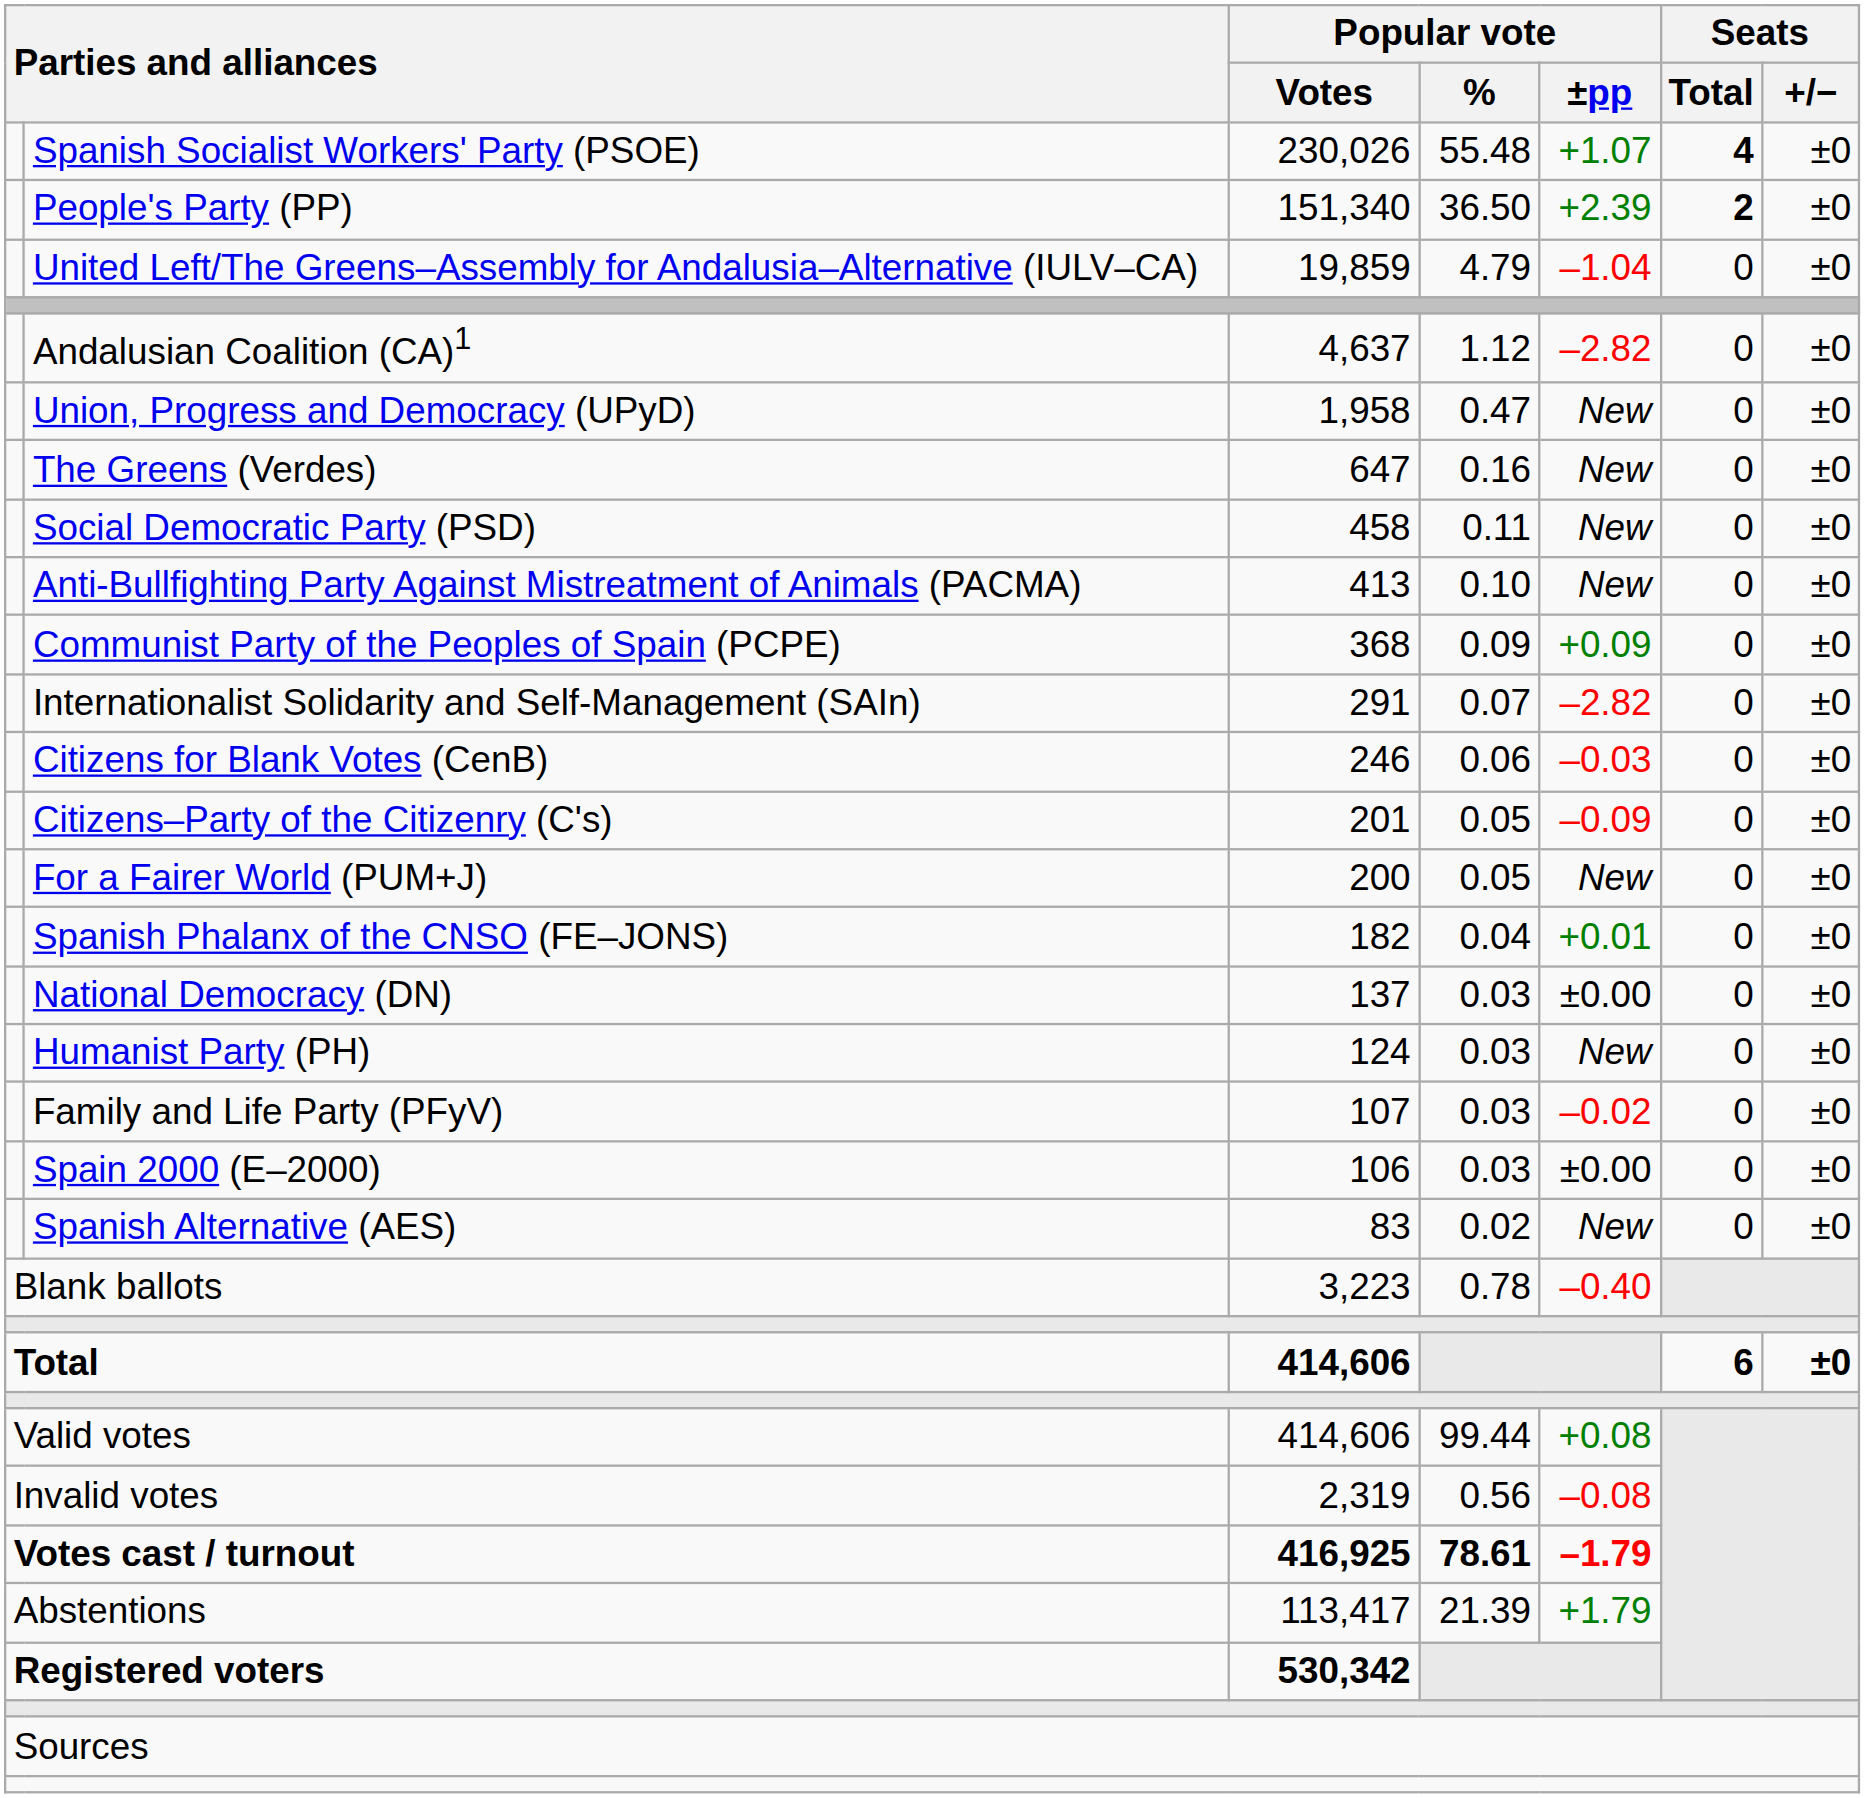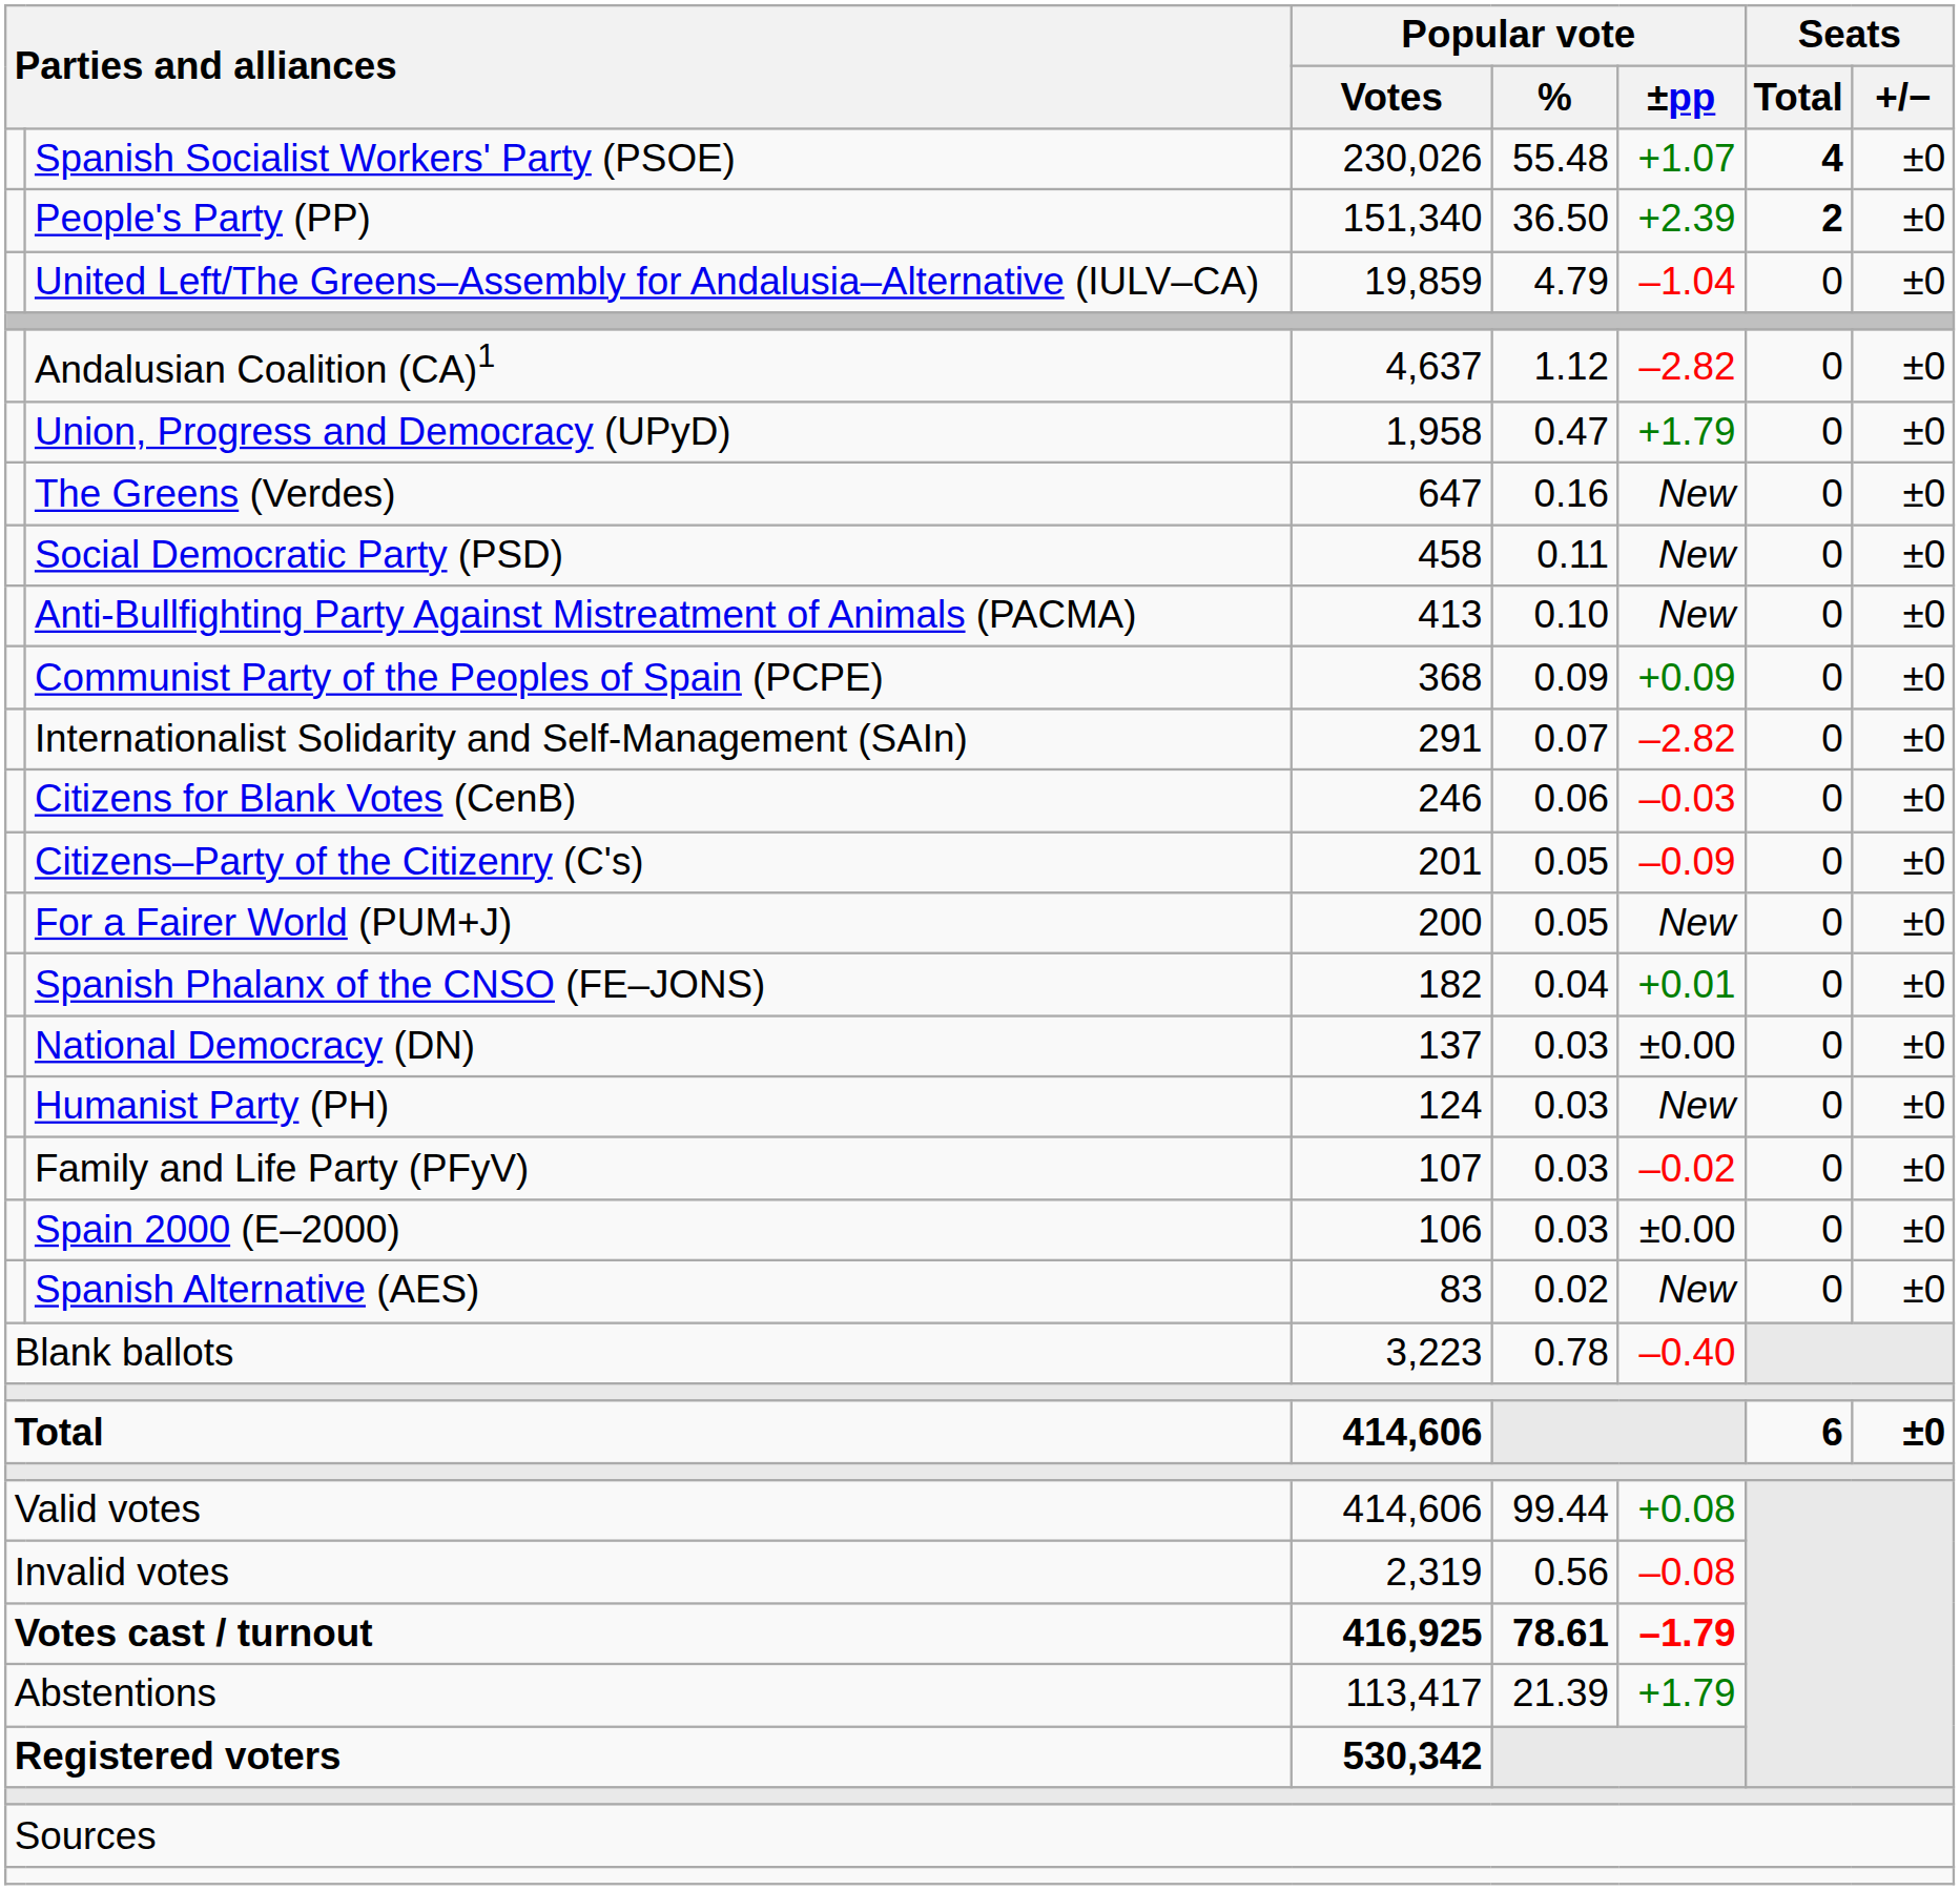Union, Progress and Democracy (UPyD) | Popular vote / ±pp: New -> +1.79
